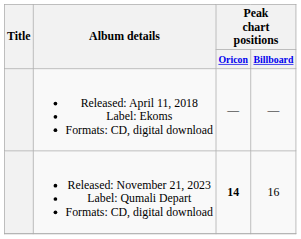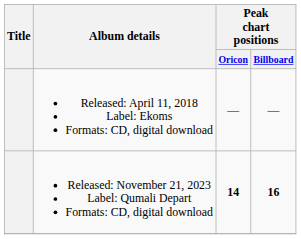row 4 | Peak chart positions / Billboard: normal -> bold
